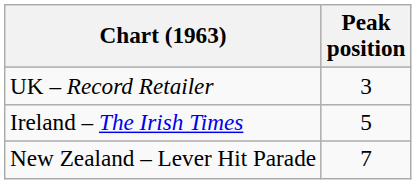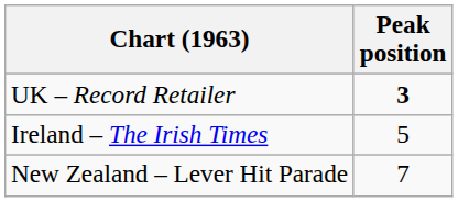UK – Record Retailer | Peak position: normal -> bold
